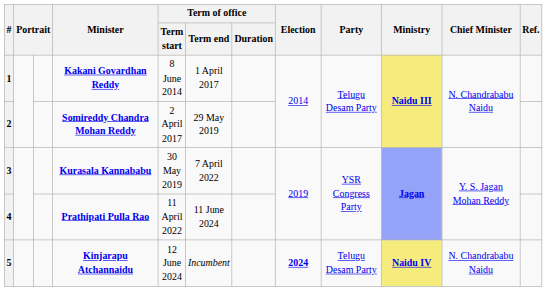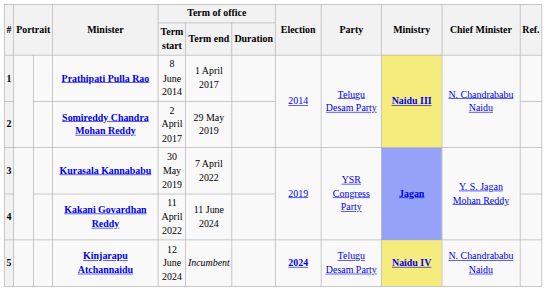1 | Minister: Kakani Govardhan Reddy -> Prathipati Pulla Rao
4 | Minister: Prathipati Pulla Rao -> Kakani Govardhan Reddy
